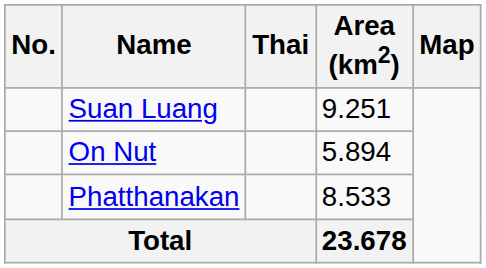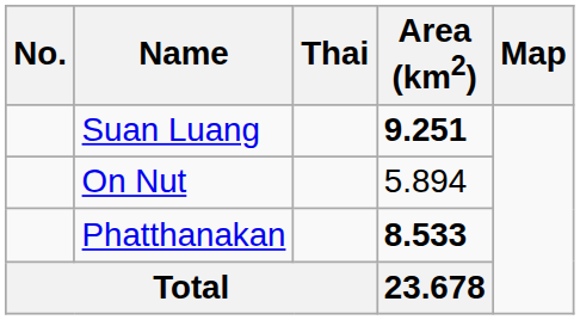Suan Luang | Area (km2): normal -> bold
Phatthanakan | Area (km2): normal -> bold
